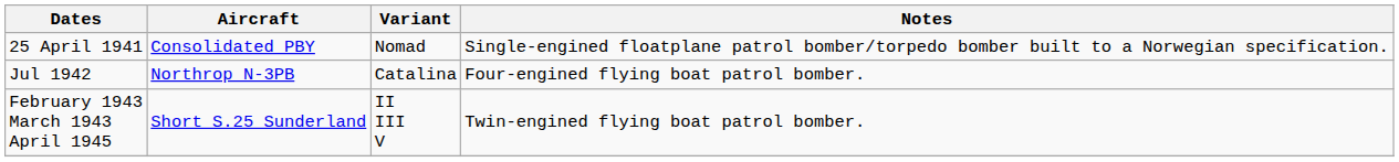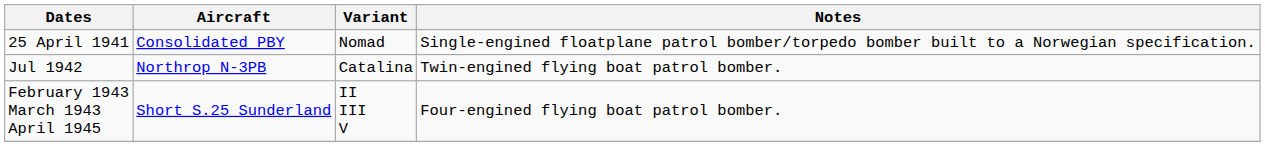Jul 1942 | Notes: Four-engined flying boat patrol bomber. -> Twin-engined flying boat patrol bomber.
February 1943 March 1943 April 1945 | Notes: Twin-engined flying boat patrol bomber. -> Four-engined flying boat patrol bomber.
